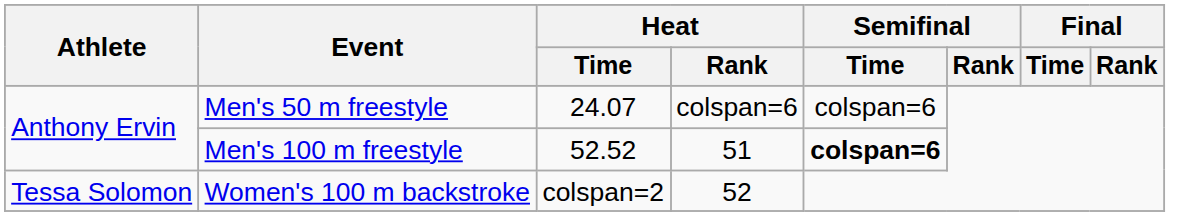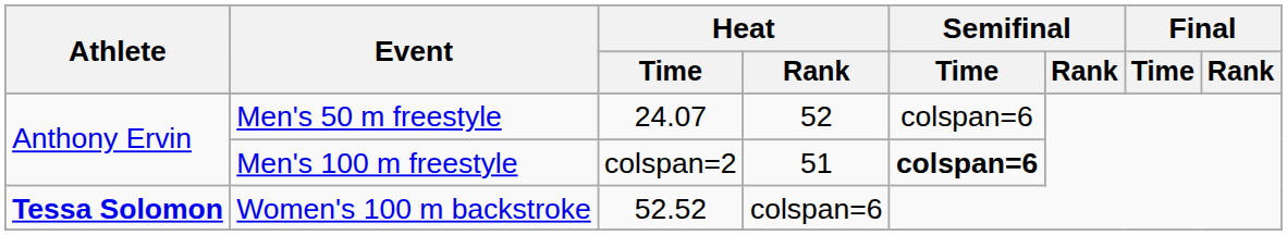Men's 50 m freestyle | Heat / Rank: colspan=6 -> 52
Men's 100 m freestyle | Heat / Time: 52.52 -> colspan=2
Women's 100 m backstroke | Athlete: normal -> bold
Women's 100 m backstroke | Heat / Time: colspan=2 -> 52.52
Women's 100 m backstroke | Heat / Rank: 52 -> colspan=6
